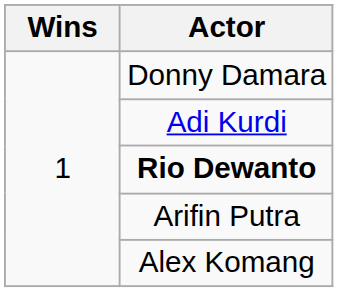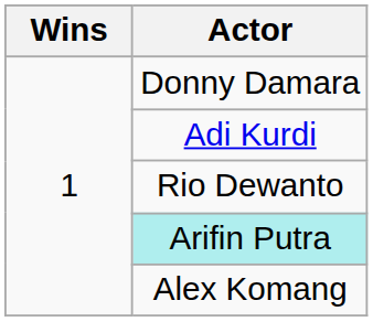Rio Dewanto | Actor: bold -> normal
Arifin Putra | Actor: no background -> paleturquoise background
